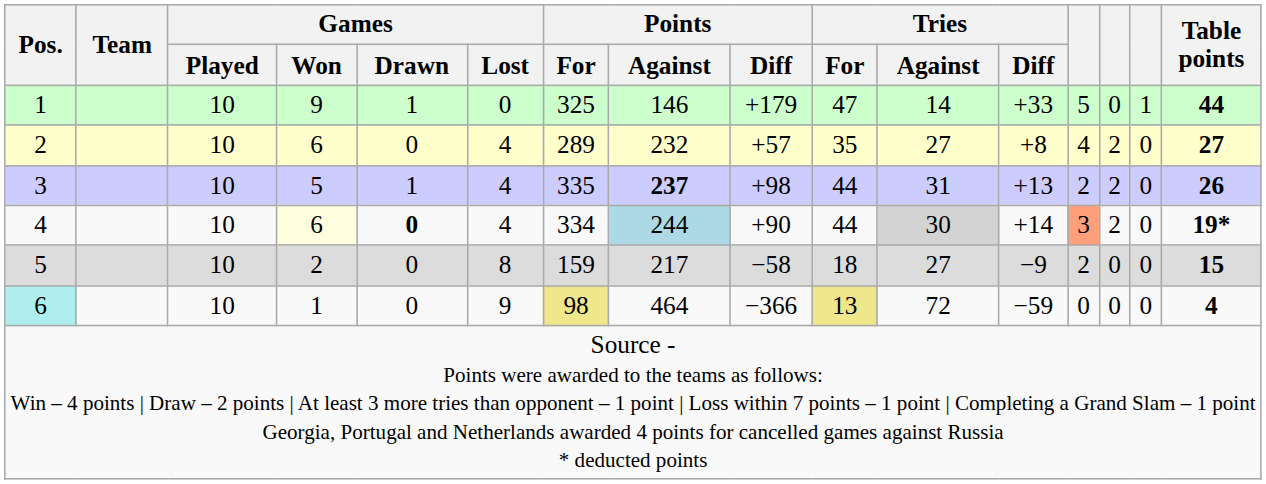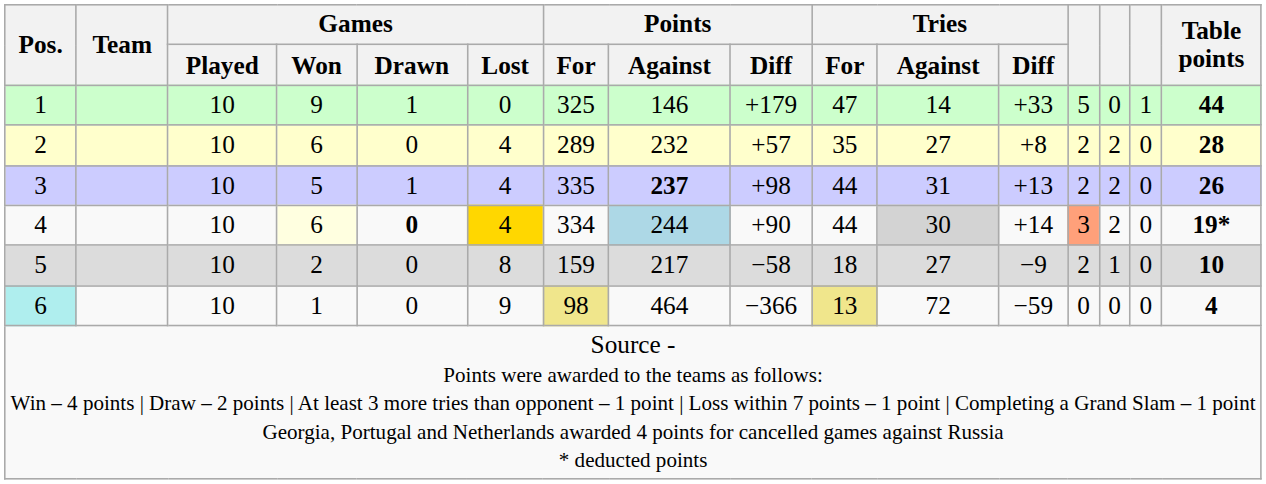row 4 | column 13: 4 -> 2
row 4 | Table points: 27 -> 28
row 6 | Games / Lost: no background -> gold background
row 7 | column 14: 0 -> 1
row 7 | Table points: 15 -> 10
